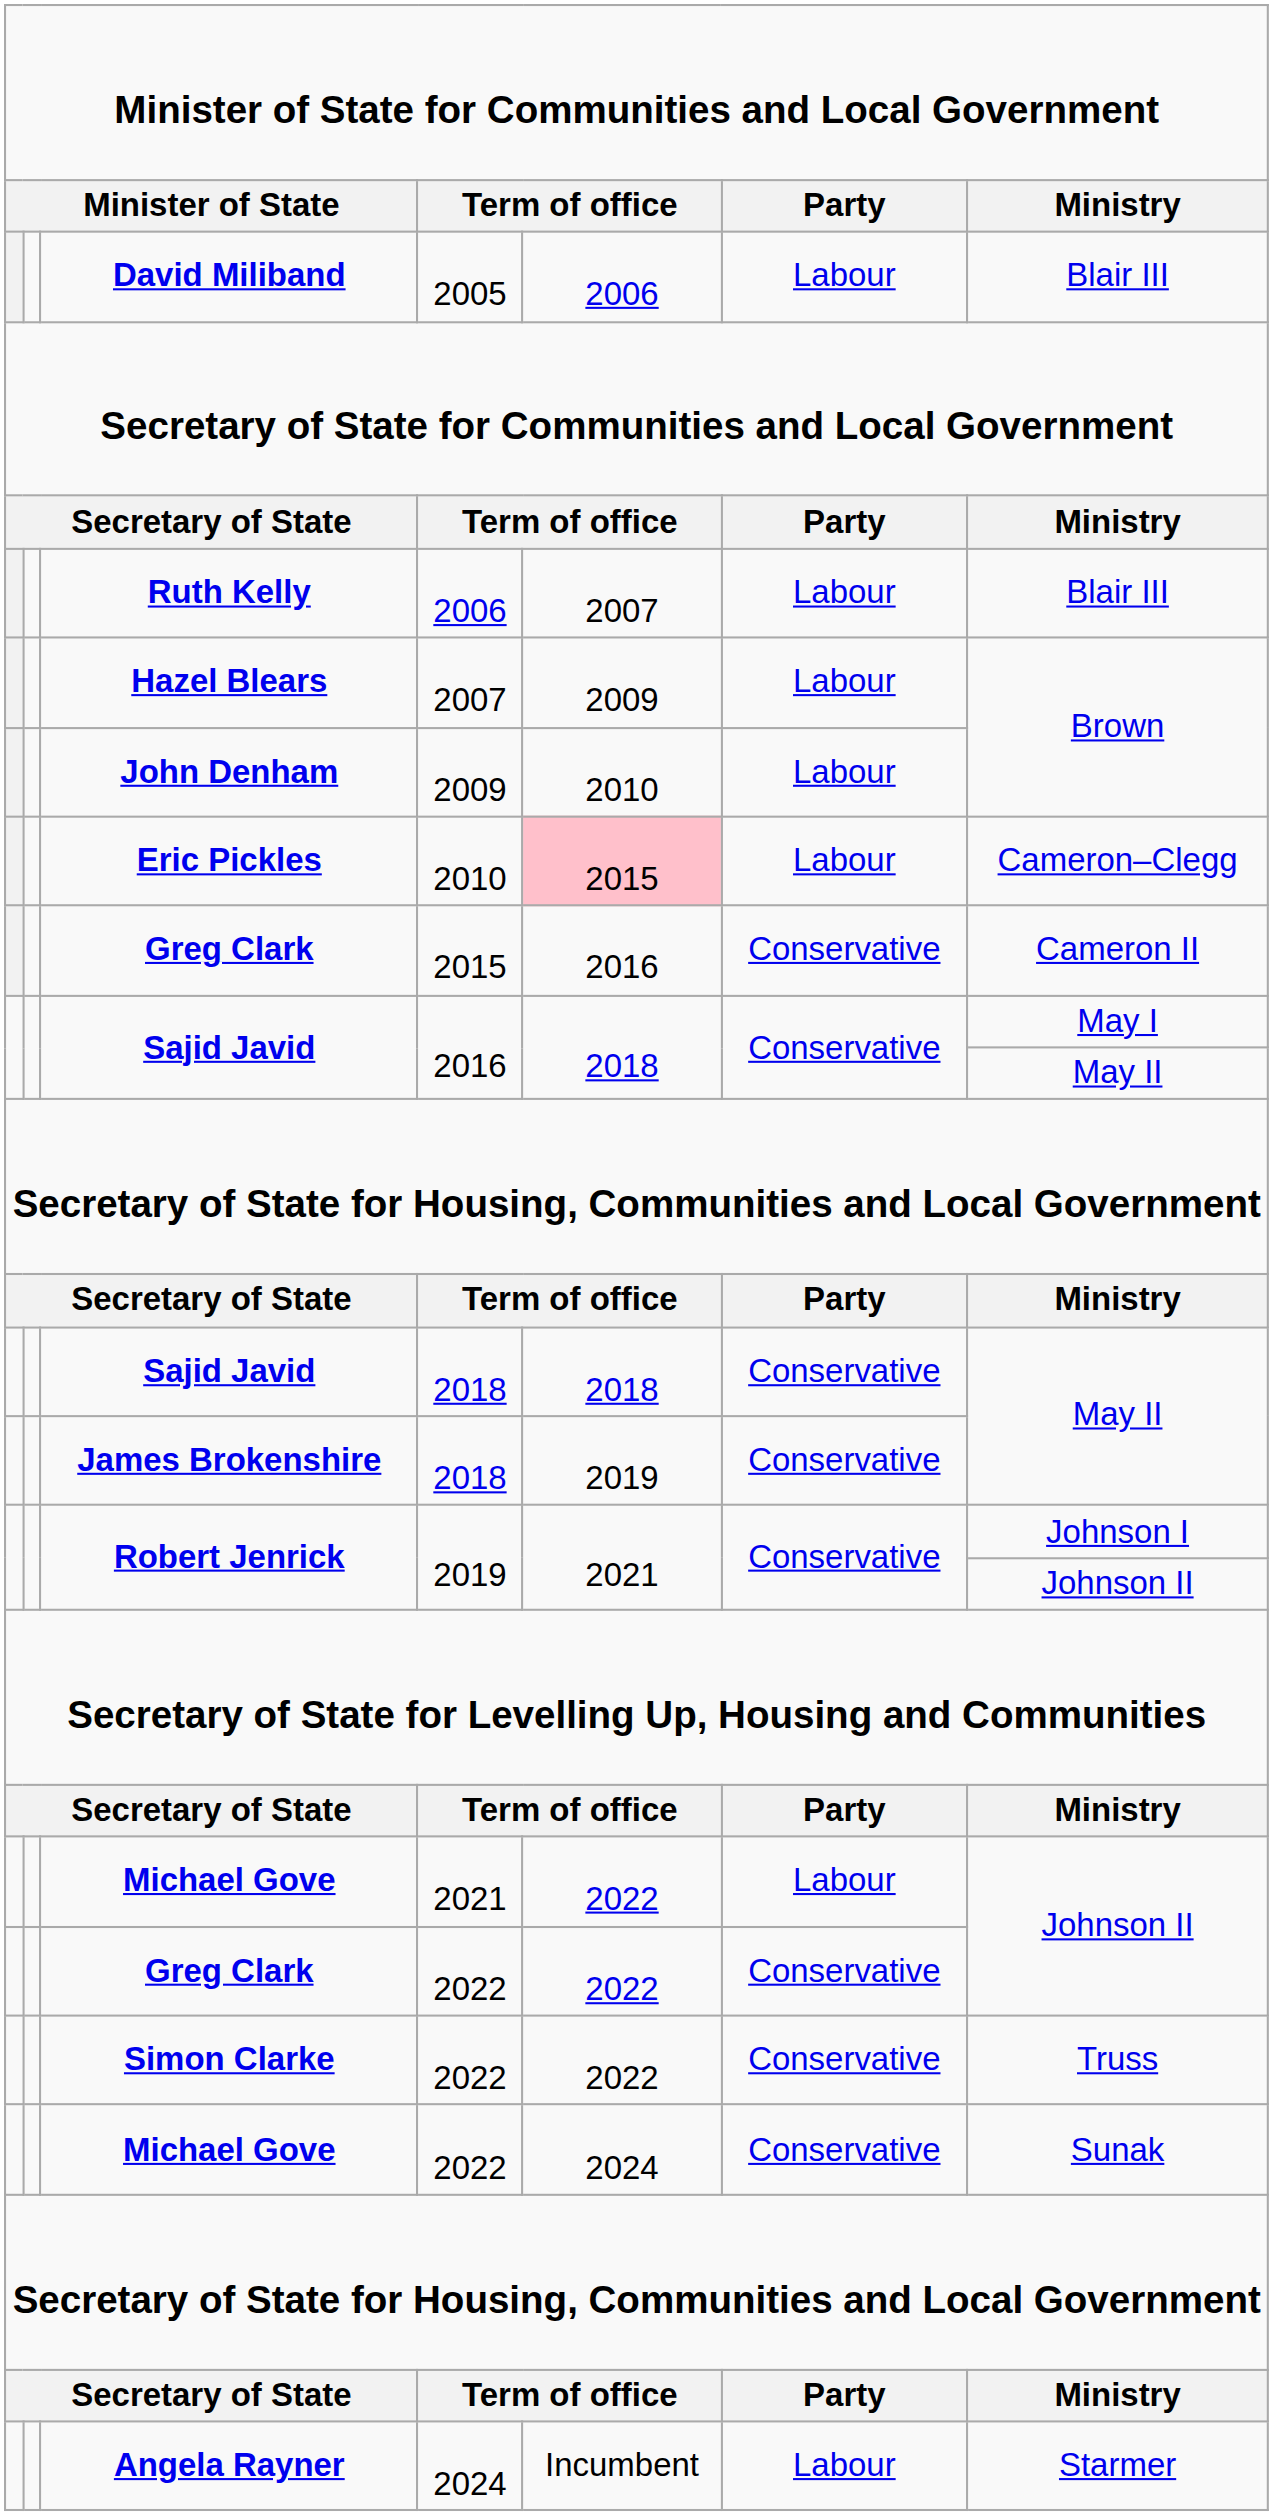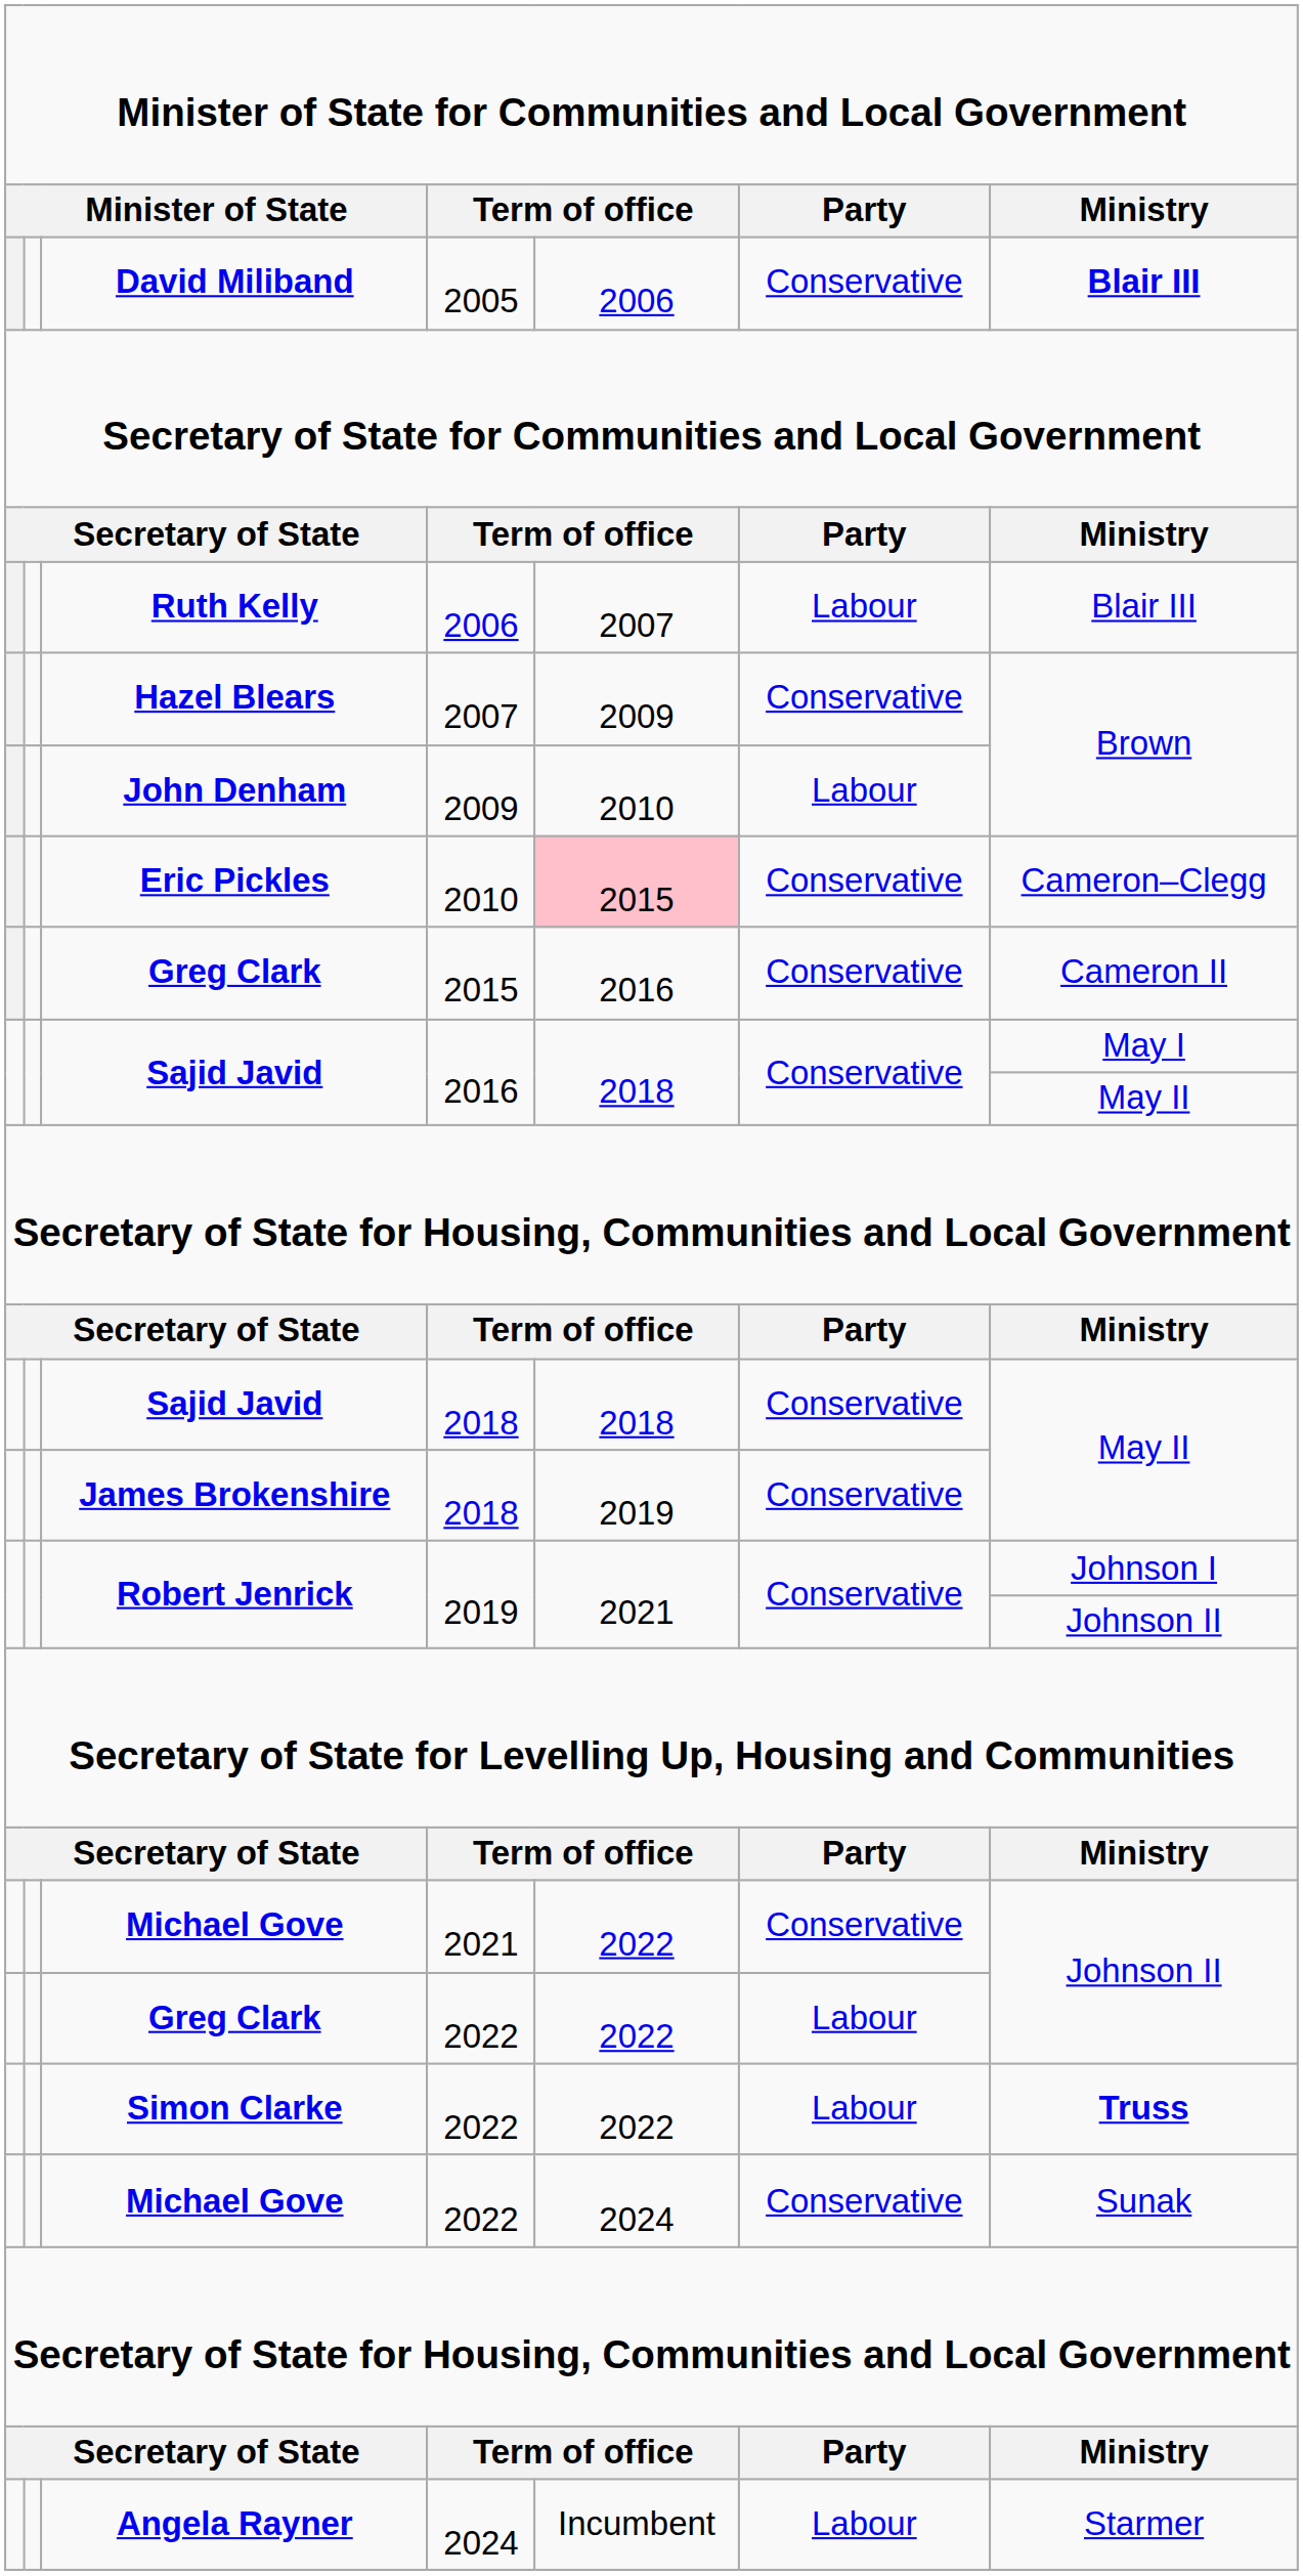David Miliband | column 6: Labour -> Conservative
David Miliband | column 7: normal -> bold
Hazel Blears | column 6: Labour -> Conservative
Eric Pickles | column 6: Labour -> Conservative
Michael Gove / 2021 | column 6: Labour -> Conservative
Greg Clark / 2022 | column 6: Conservative -> Labour
Simon Clarke | column 6: Conservative -> Labour
Simon Clarke | column 7: normal -> bold
